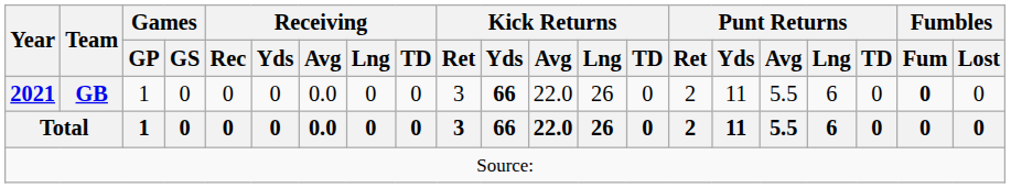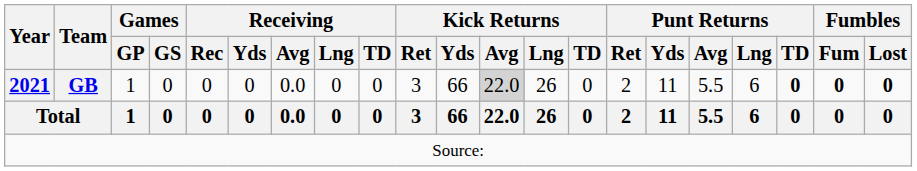2021 | Kick Returns / Yds: bold -> normal
2021 | Kick Returns / Avg: no background -> lightgrey background
2021 | Punt Returns / TD: normal -> bold
2021 | Fumbles / Lost: normal -> bold
